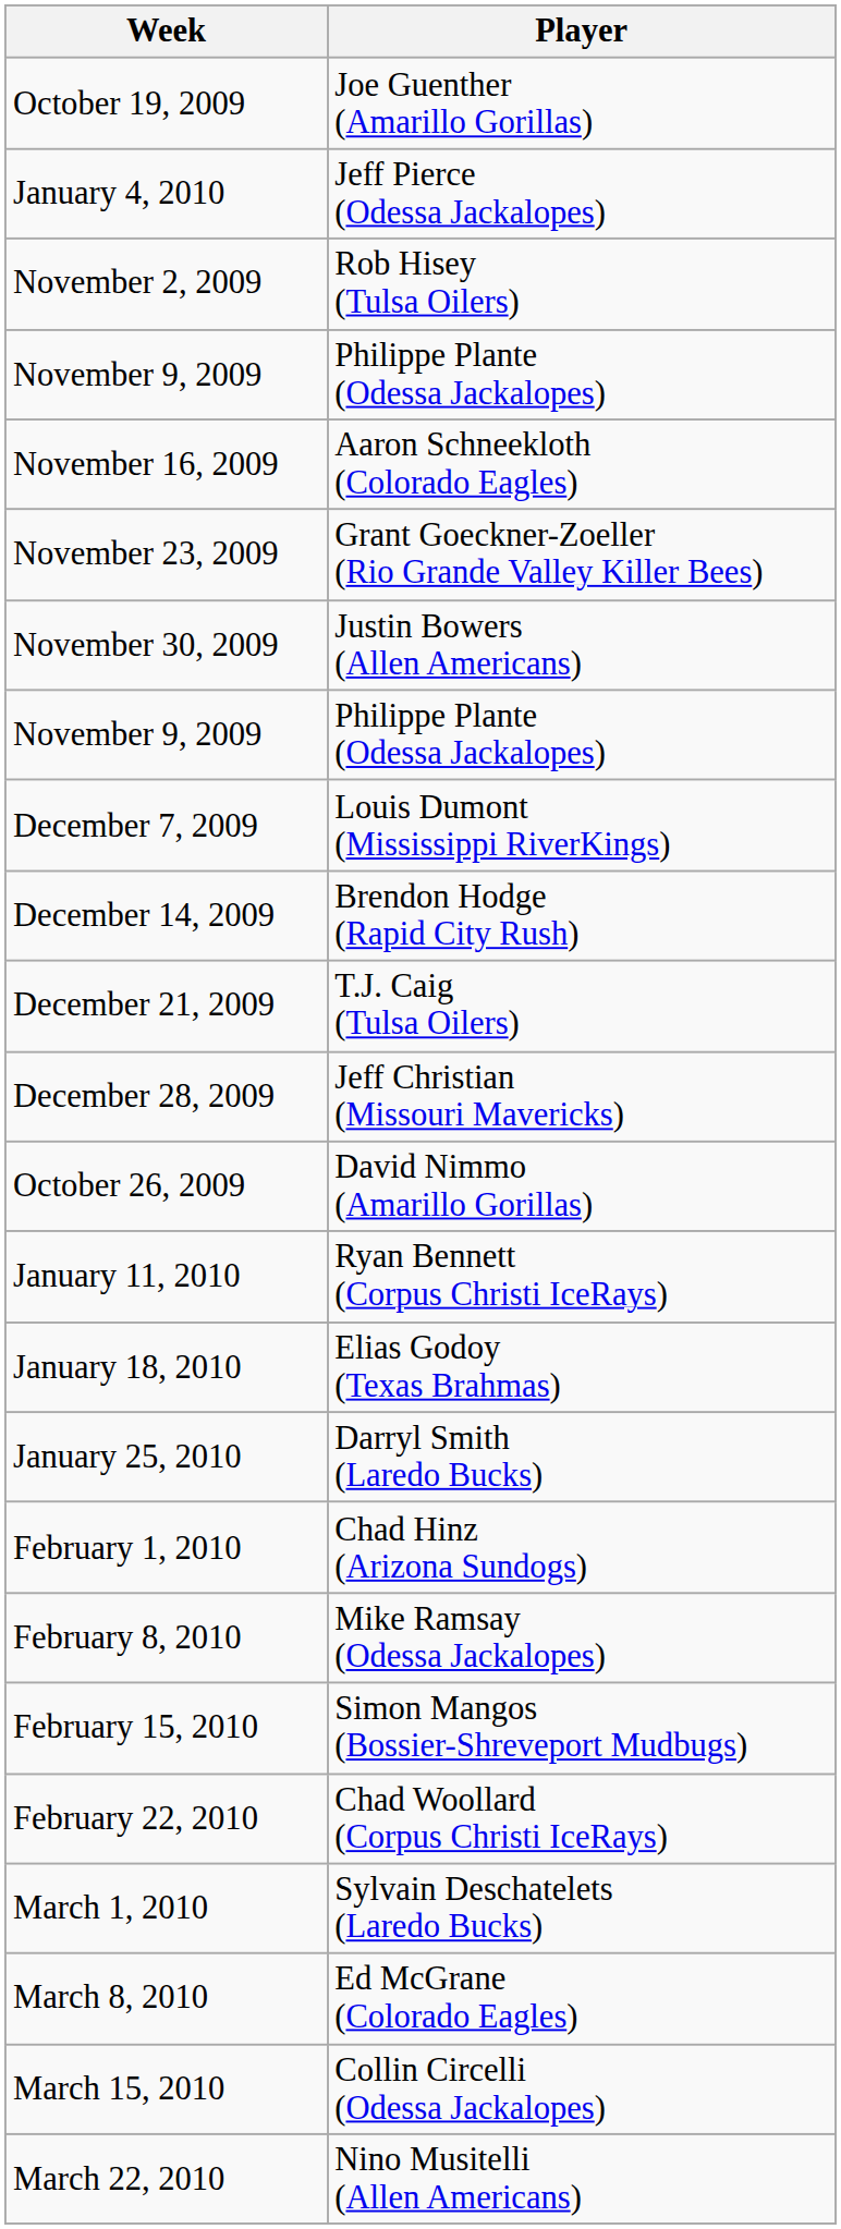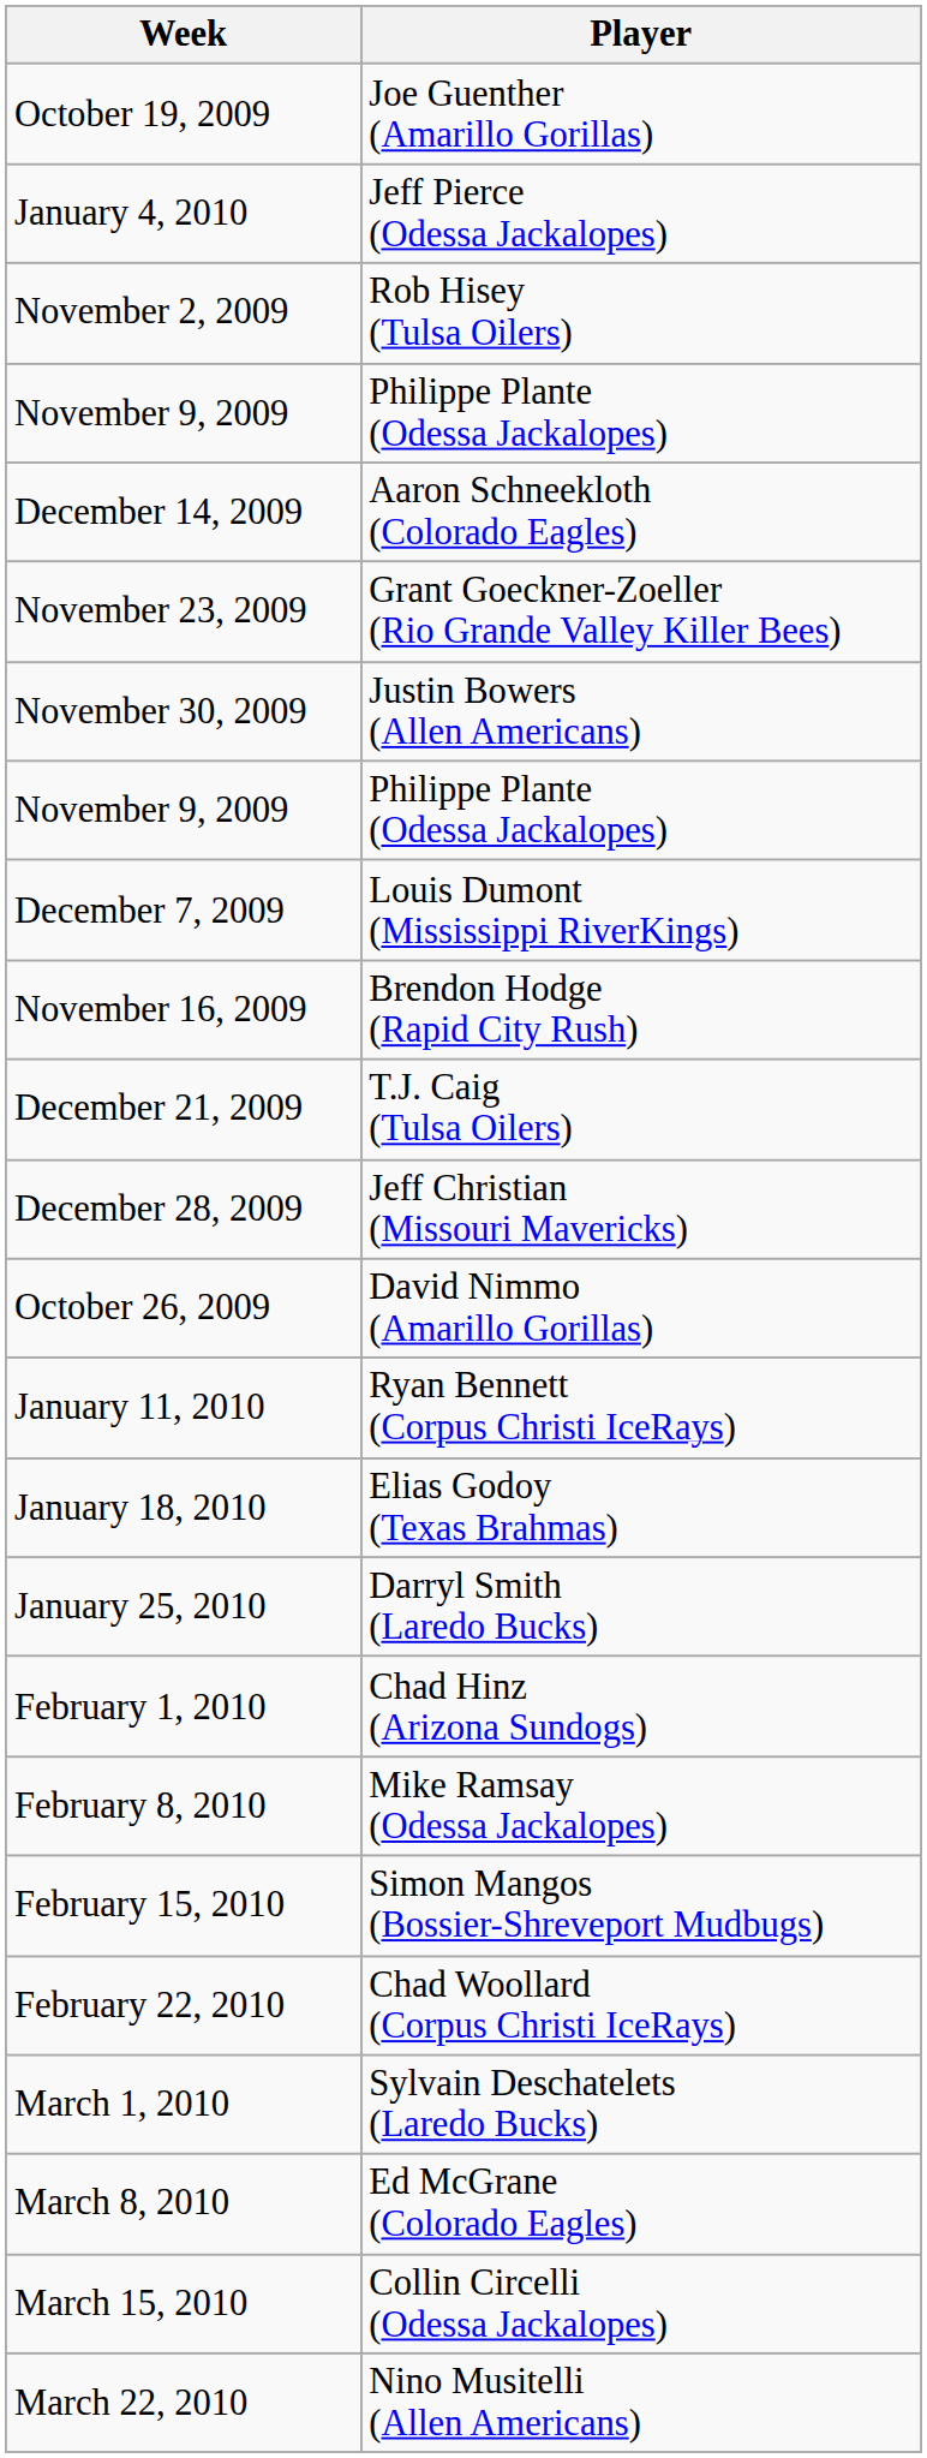row 6 | Week: November 16, 2009 -> December 14, 2009
row 11 | Week: December 14, 2009 -> November 16, 2009
